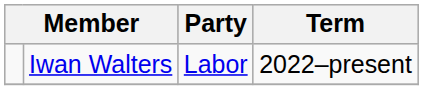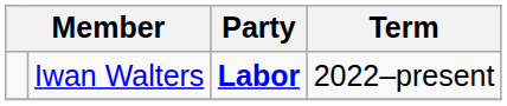Iwan Walters | Party: normal -> bold
